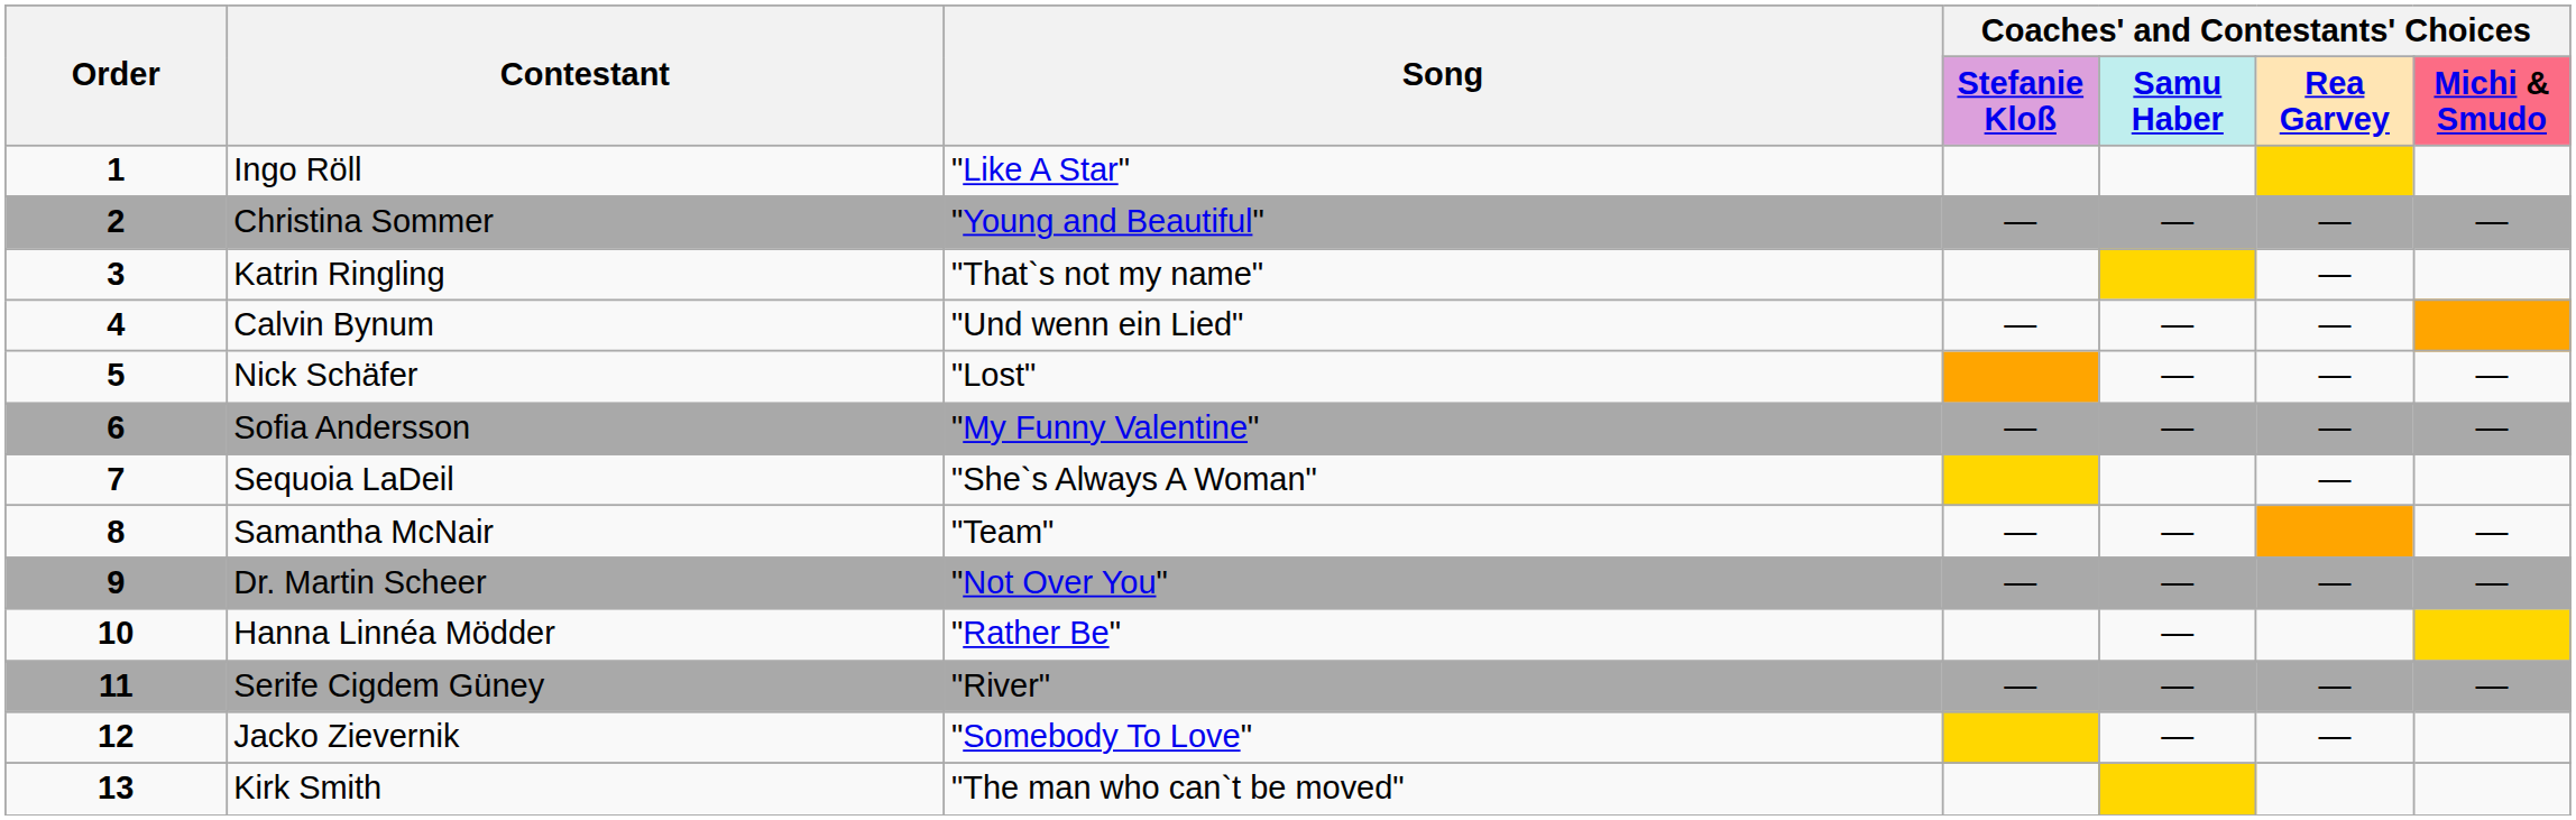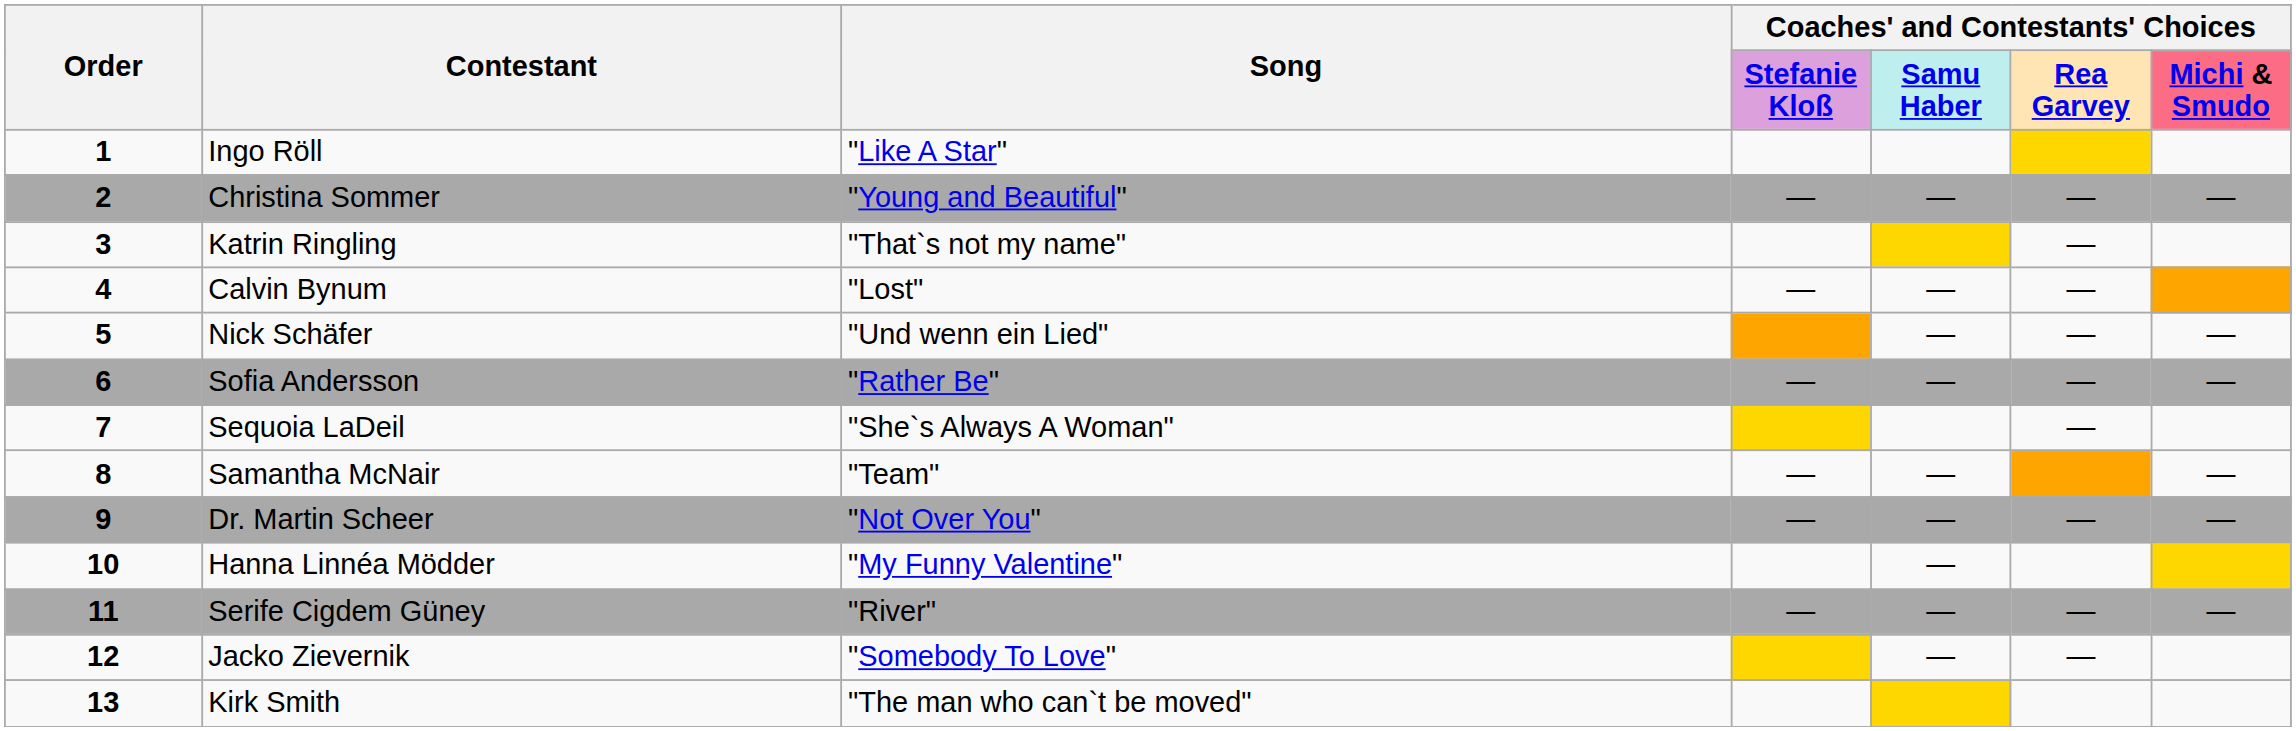Calvin Bynum | Song: "Und wenn ein Lied" -> "Lost"
Nick Schäfer | Song: "Lost" -> "Und wenn ein Lied"
Sofia Andersson | Song: "My Funny Valentine" -> "Rather Be"
Hanna Linnéa Mödder | Song: "Rather Be" -> "My Funny Valentine"
